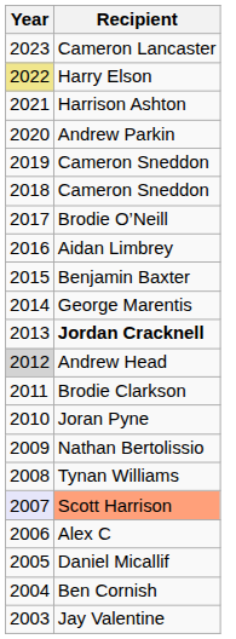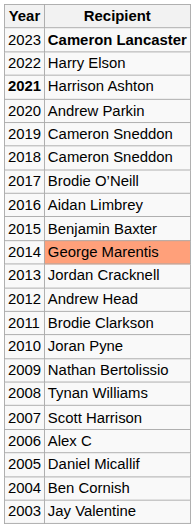row 2 | Recipient: normal -> bold
row 3 | Year: khaki background -> no background
row 4 | Year: normal -> bold
row 11 | Recipient: no background -> lightsalmon background
row 12 | Recipient: bold -> normal
row 13 | Year: lightgrey background -> no background
row 18 | Year: lavender background -> no background
row 18 | Recipient: lightsalmon background -> no background
